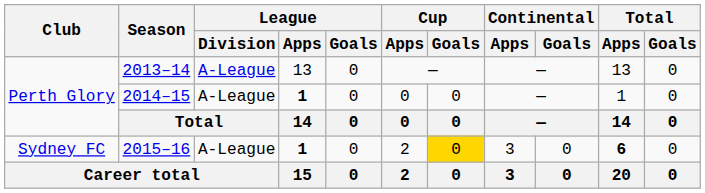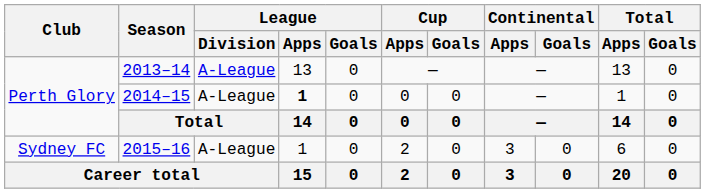2015–16 | League / Apps: bold -> normal
2015–16 | Cup / Goals: gold background -> no background
2015–16 | Total / Apps: bold -> normal
